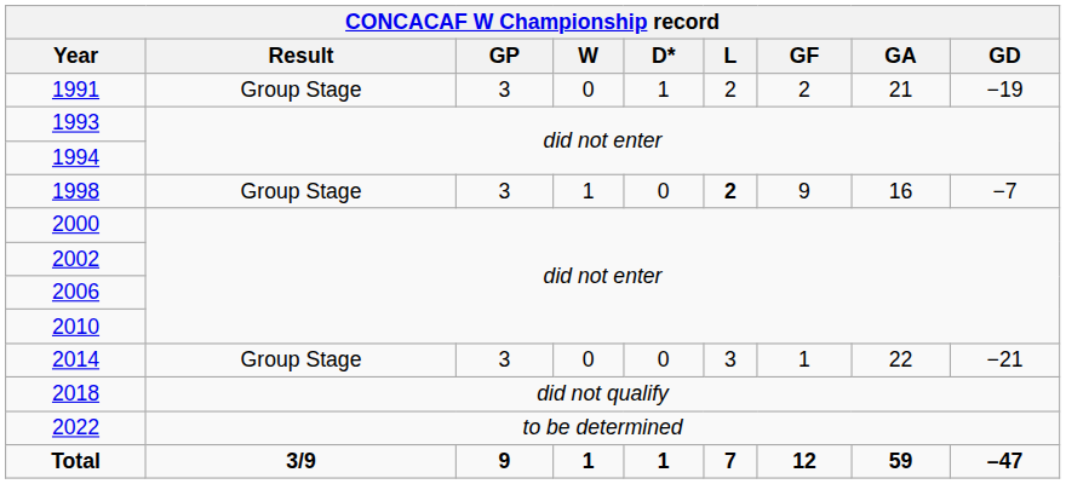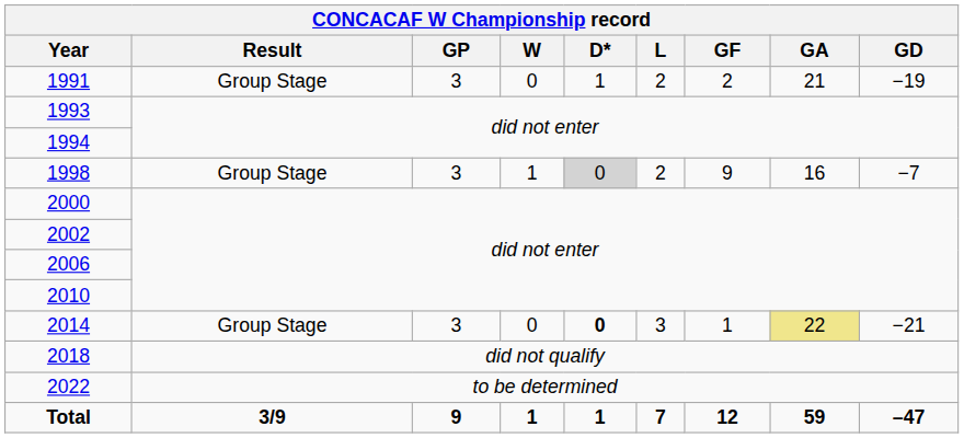1998 | D*: no background -> lightgrey background
1998 | L: bold -> normal
2014 | D*: normal -> bold
2014 | GA: no background -> khaki background
